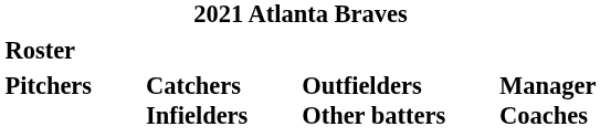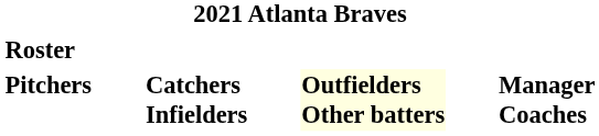Pitchers | column 3: no background -> lightyellow background
